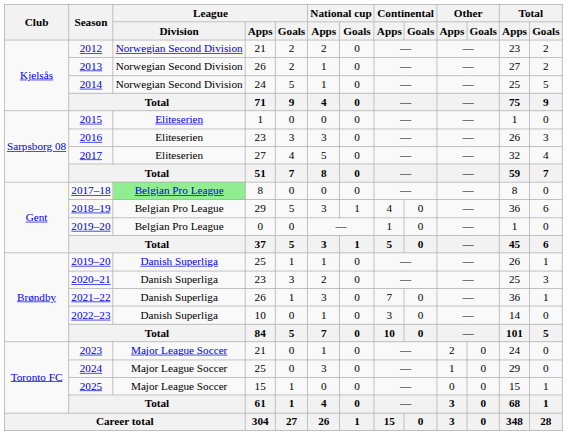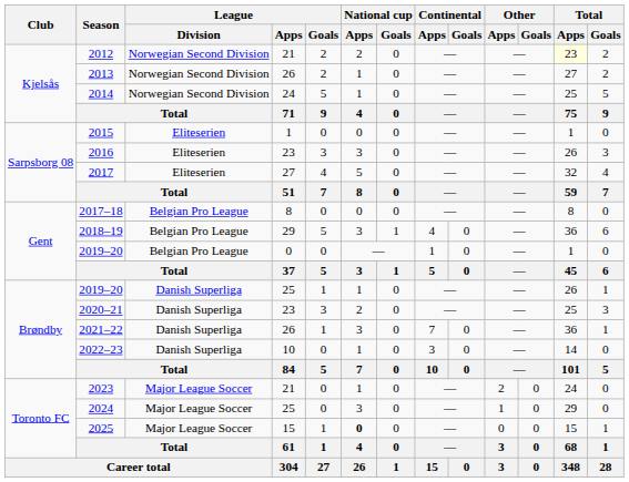2012 | Total / Apps: no background -> lightyellow background
2017–18 | League / Division: lightgreen background -> no background
2025 | National cup / Apps: normal -> bold
